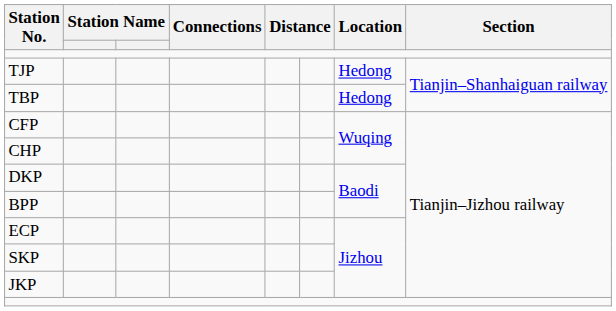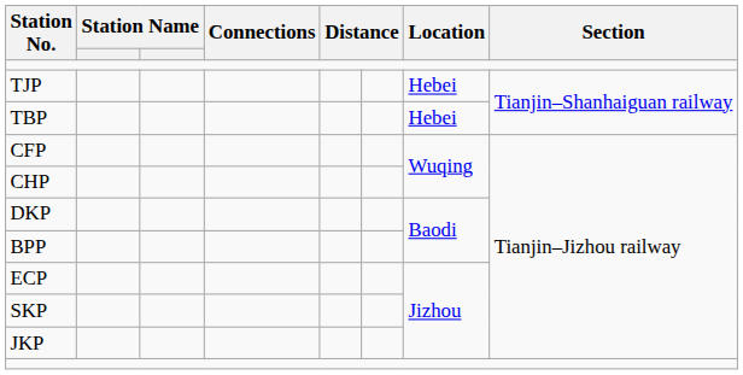TJP | Location: Hedong -> Hebei
TBP | Location: Hedong -> Hebei
